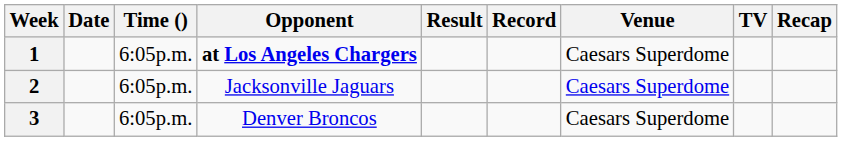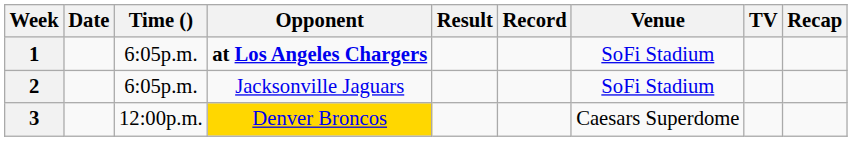1 | Venue: Caesars Superdome -> SoFi Stadium
2 | Venue: Caesars Superdome -> SoFi Stadium
3 | Time (): 6:05p.m. -> 12:00p.m.
3 | Opponent: no background -> gold background
